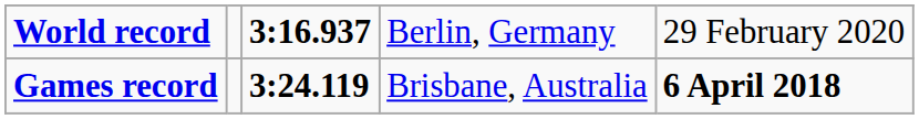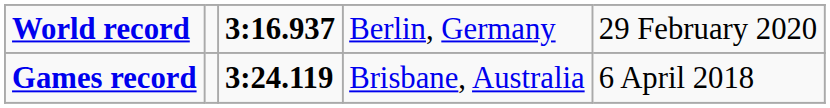Games record | column 5: bold -> normal
